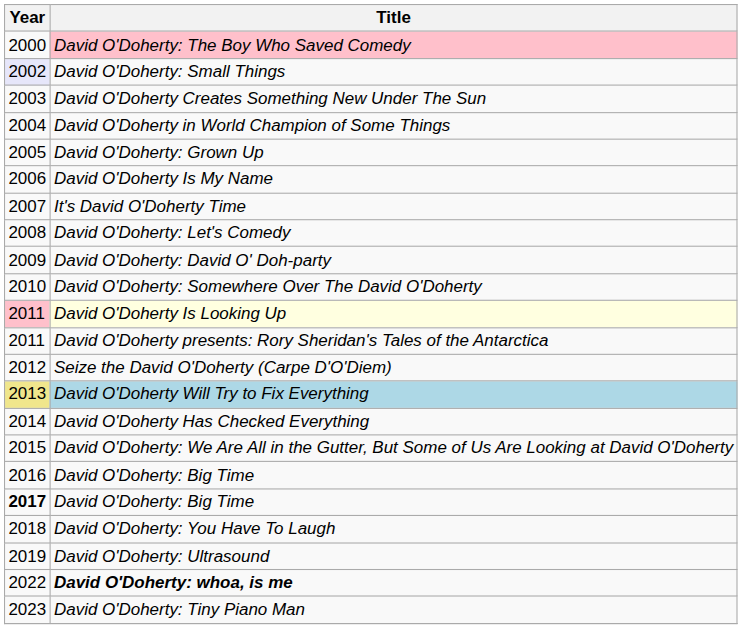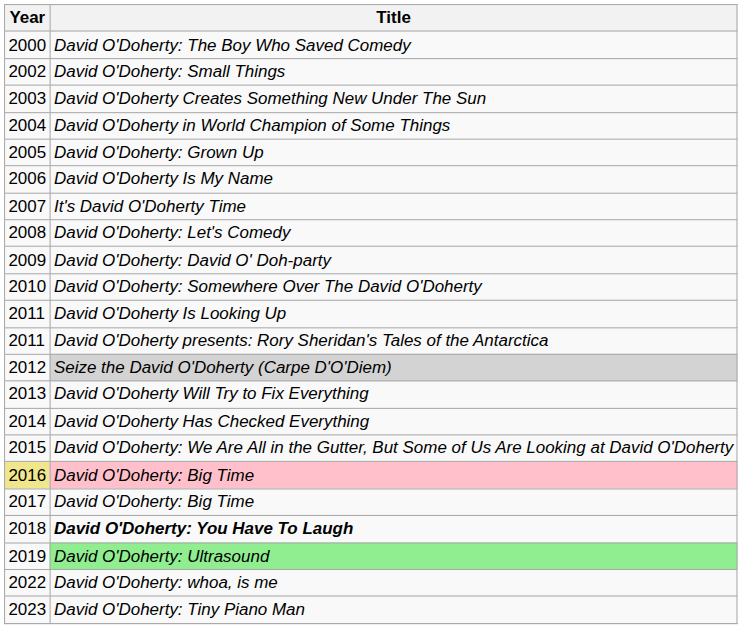row 2 | Title: pink background -> no background
row 3 | Year: lavender background -> no background
row 12 | Year: pink background -> no background
row 12 | Title: lightyellow background -> no background
row 14 | Title: no background -> lightgrey background
row 15 | Year: khaki background -> no background
row 15 | Title: lightblue background -> no background
row 18 | Year: no background -> khaki background
row 18 | Title: no background -> pink background
row 19 | Year: bold -> normal
row 20 | Title: normal -> bold
row 21 | Title: no background -> lightgreen background
row 22 | Title: bold -> normal
